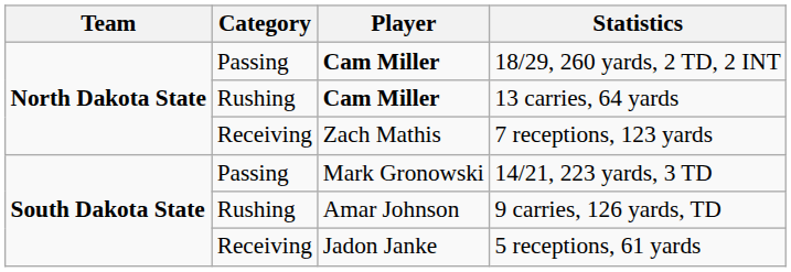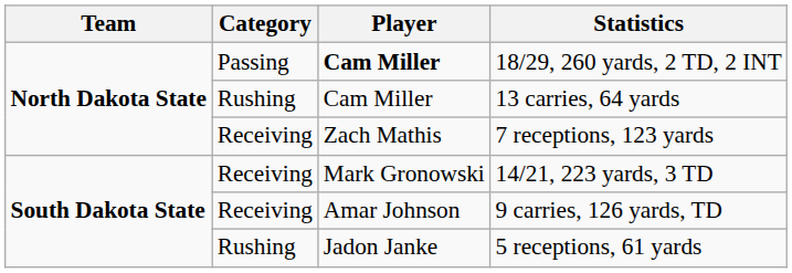13 carries, 64 yards | Player: bold -> normal
14/21, 223 yards, 3 TD | Category: Passing -> Receiving
9 carries, 126 yards, TD | Category: Rushing -> Receiving
5 receptions, 61 yards | Category: Receiving -> Rushing
